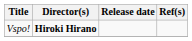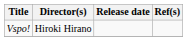Vspo! | Director(s): bold -> normal
